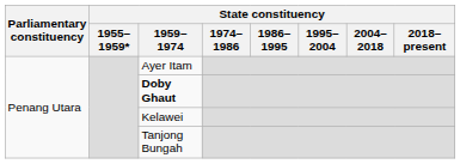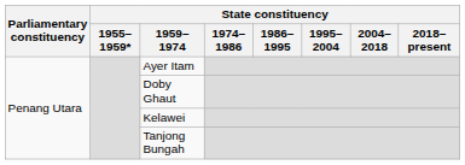Doby Ghaut | State constituency / 1959–1974: bold -> normal
